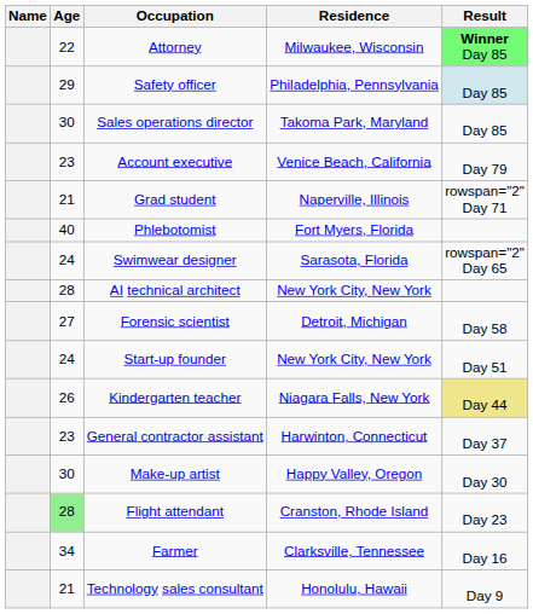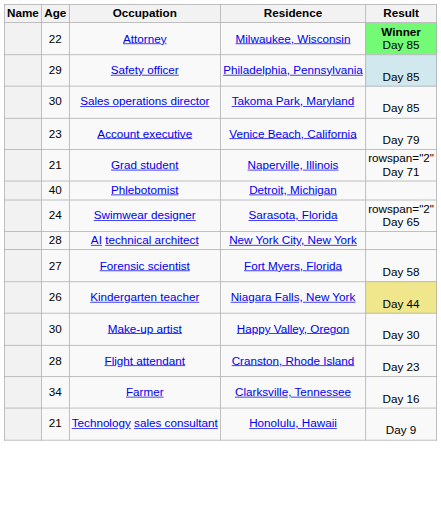Phlebotomist | Residence: Fort Myers, Florida -> Detroit, Michigan
Forensic scientist | Residence: Detroit, Michigan -> Fort Myers, Florida
- row: 24 | Start-up founder | New York City, New York | Day 51
- row: 23 | General contractor assistant | Harwinton, Connecticut | Day 37
Flight attendant | Age: lightgreen background -> no background
